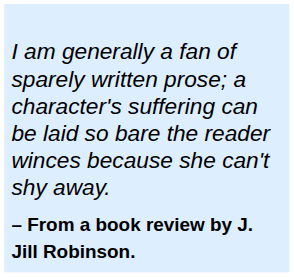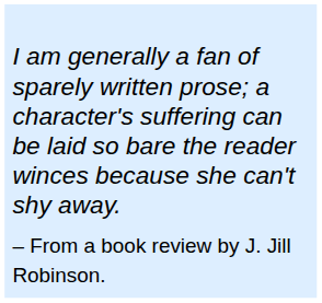row 2 | column 1: bold -> normal
